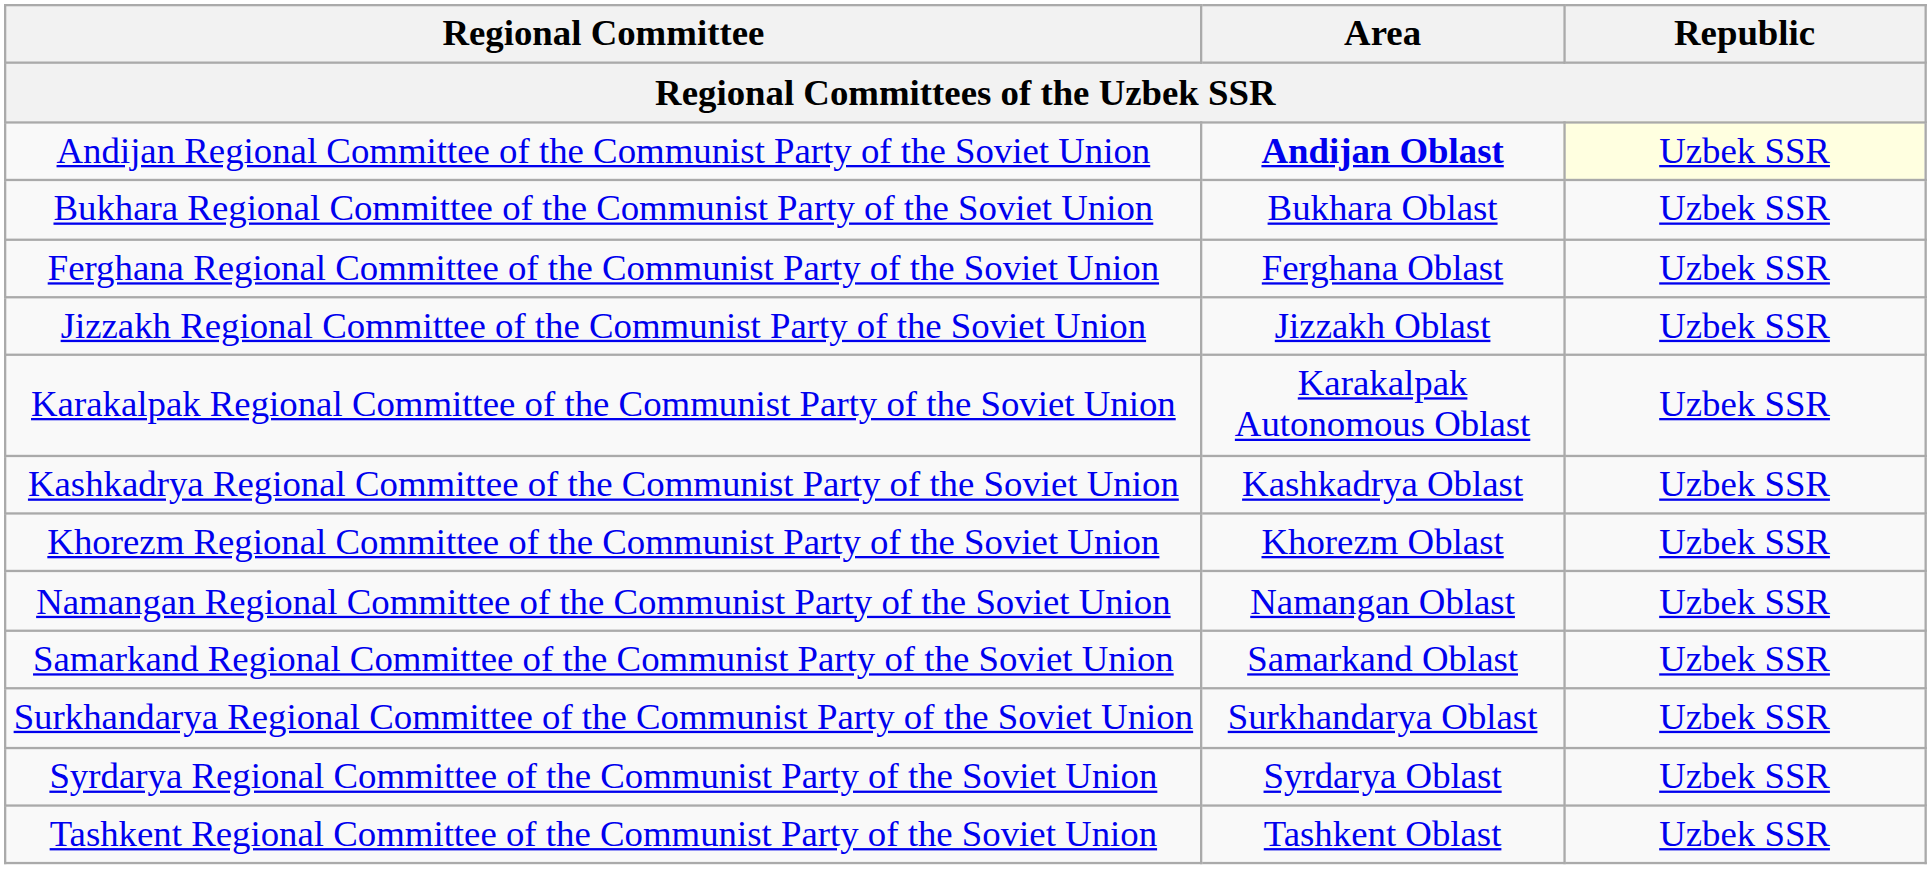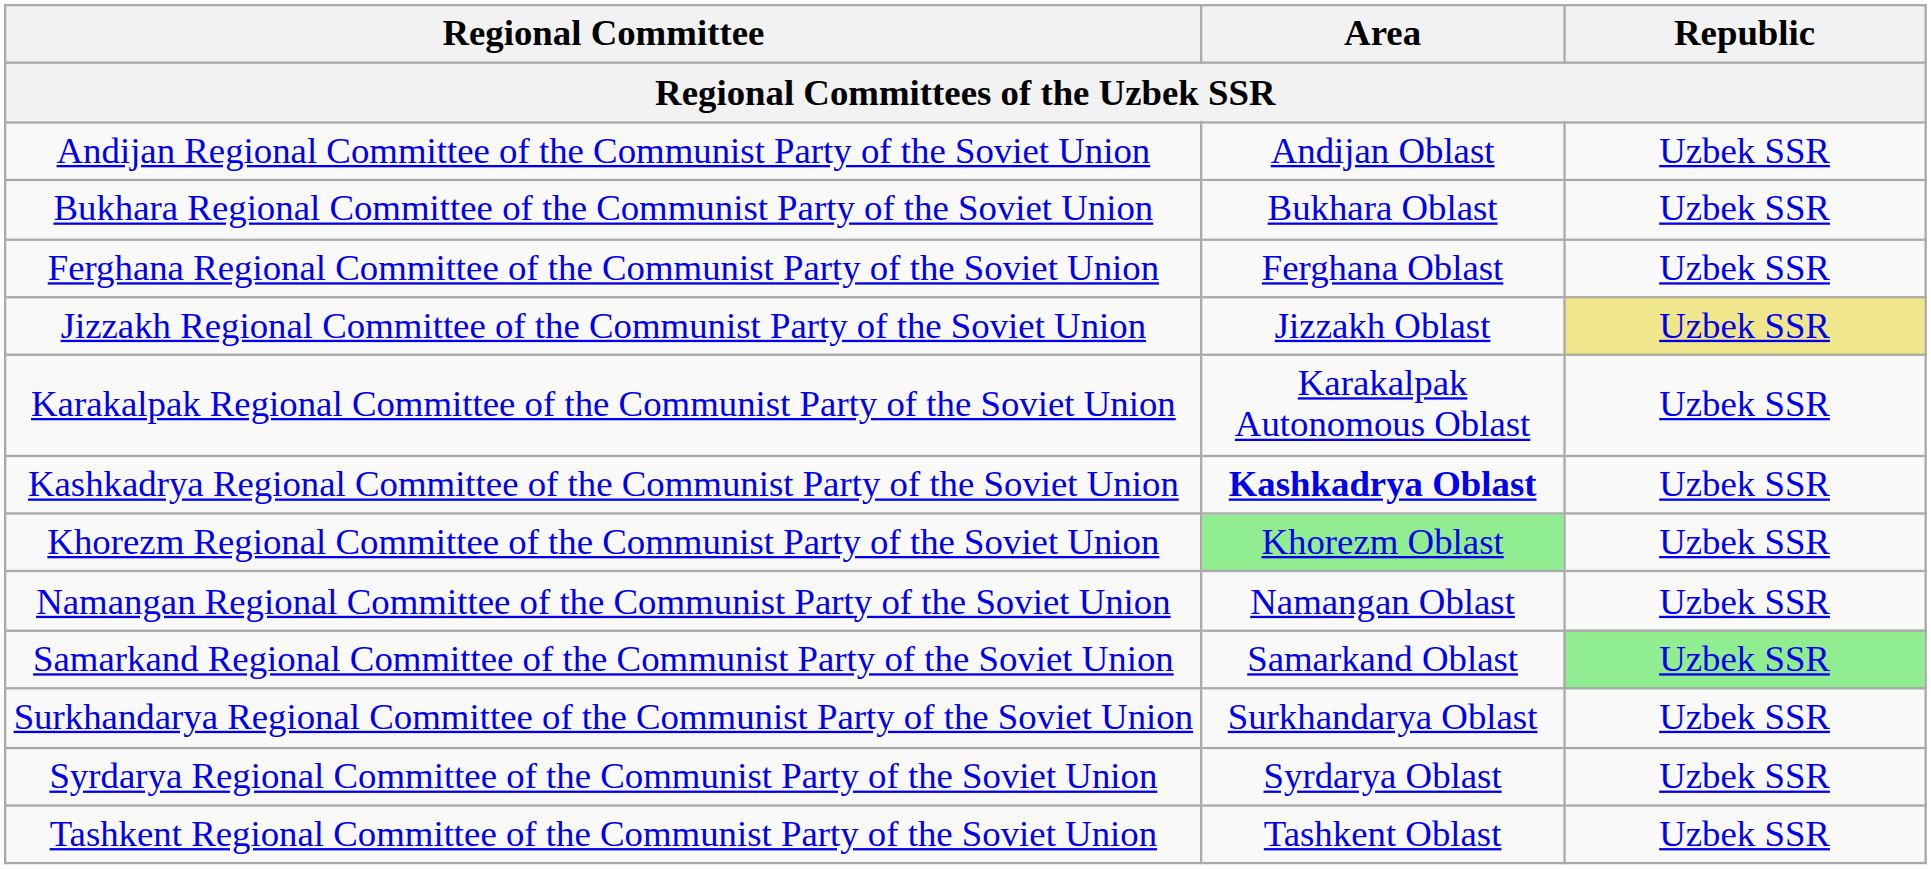row 3 | Area: bold -> normal
row 3 | Republic: lightyellow background -> no background
row 6 | Republic: no background -> khaki background
row 8 | Area: normal -> bold
row 9 | Area: no background -> lightgreen background
row 11 | Republic: no background -> lightgreen background
